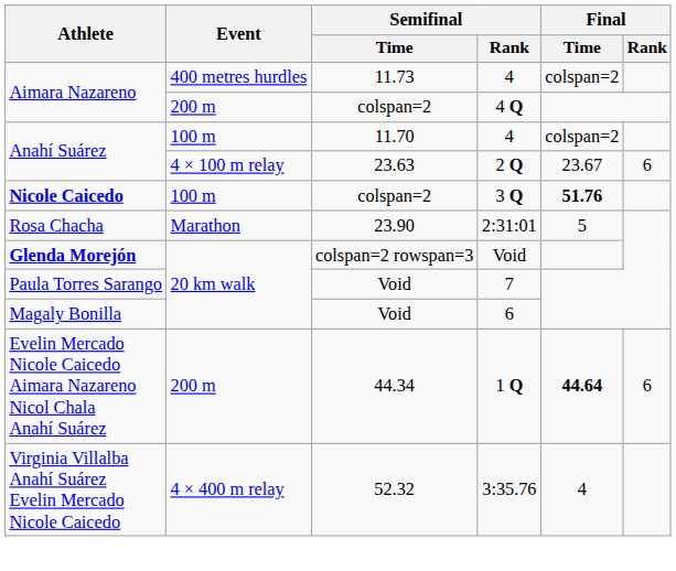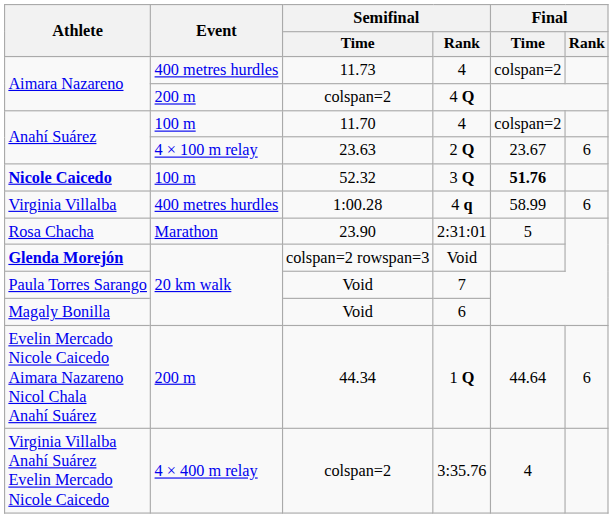3 Q | Semifinal / Time: colspan=2 -> 52.32
+ row: Virginia Villalba | 400 metres hurdles | 1:00.28 | 4 q | 58.99 | 6
1 Q | Final / Time: bold -> normal
3:35.76 | Semifinal / Time: 52.32 -> colspan=2
